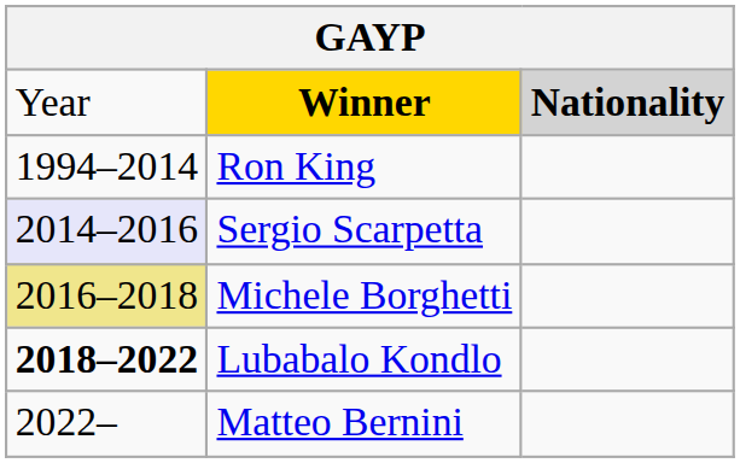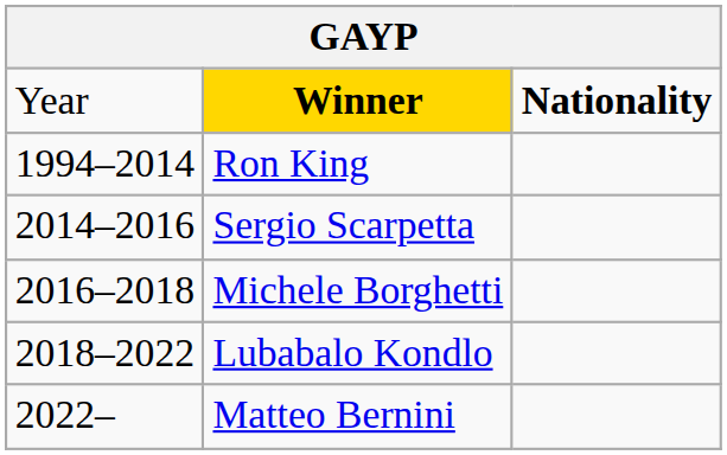Winner | column 3: lightgrey background -> no background
Sergio Scarpetta | column 1: lavender background -> no background
Michele Borghetti | column 1: khaki background -> no background
Lubabalo Kondlo | column 1: bold -> normal
